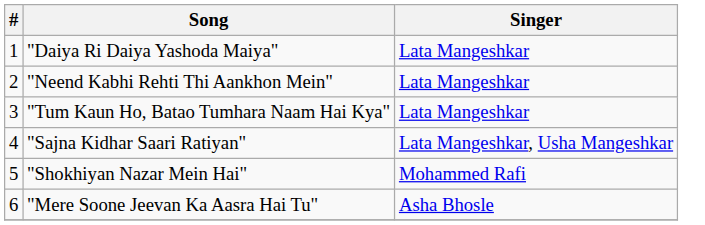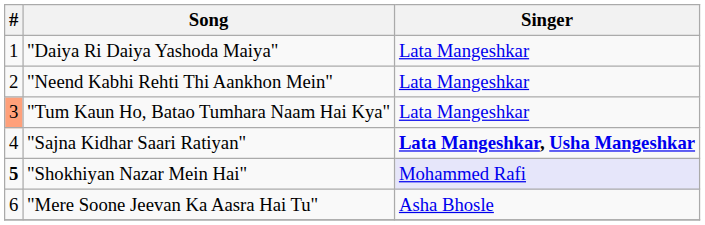"Tum Kaun Ho, Batao Tumhara Naam Hai Kya" | #: no background -> lightsalmon background
"Sajna Kidhar Saari Ratiyan" | Singer: normal -> bold
"Shokhiyan Nazar Mein Hai" | #: normal -> bold
"Shokhiyan Nazar Mein Hai" | Singer: no background -> lavender background
